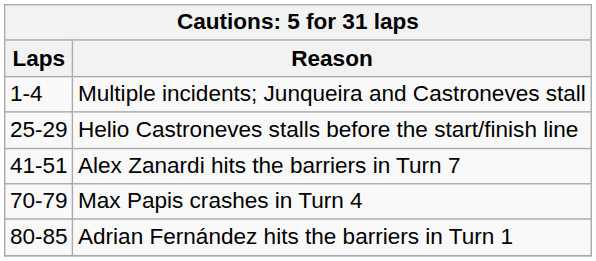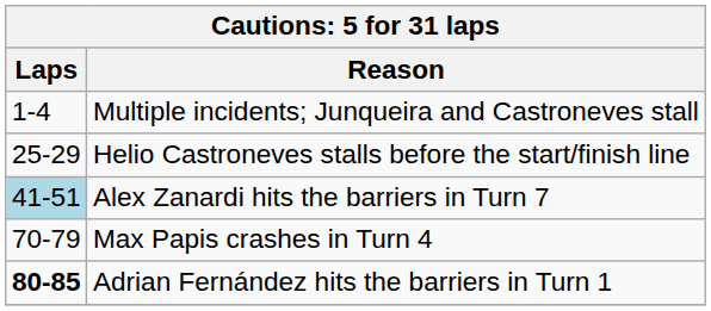Alex Zanardi hits the barriers in Turn 7 | Laps: no background -> lightblue background
Adrian Fernández hits the barriers in Turn 1 | Laps: normal -> bold
